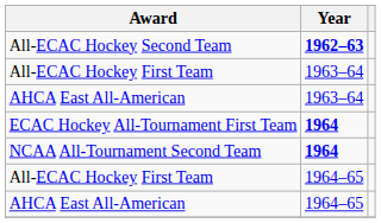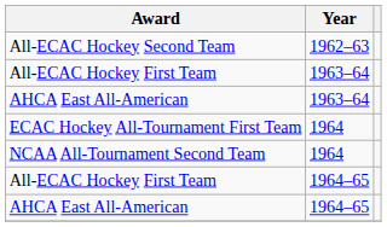row 2 | Year: bold -> normal
row 5 | Year: bold -> normal
row 6 | Year: bold -> normal
